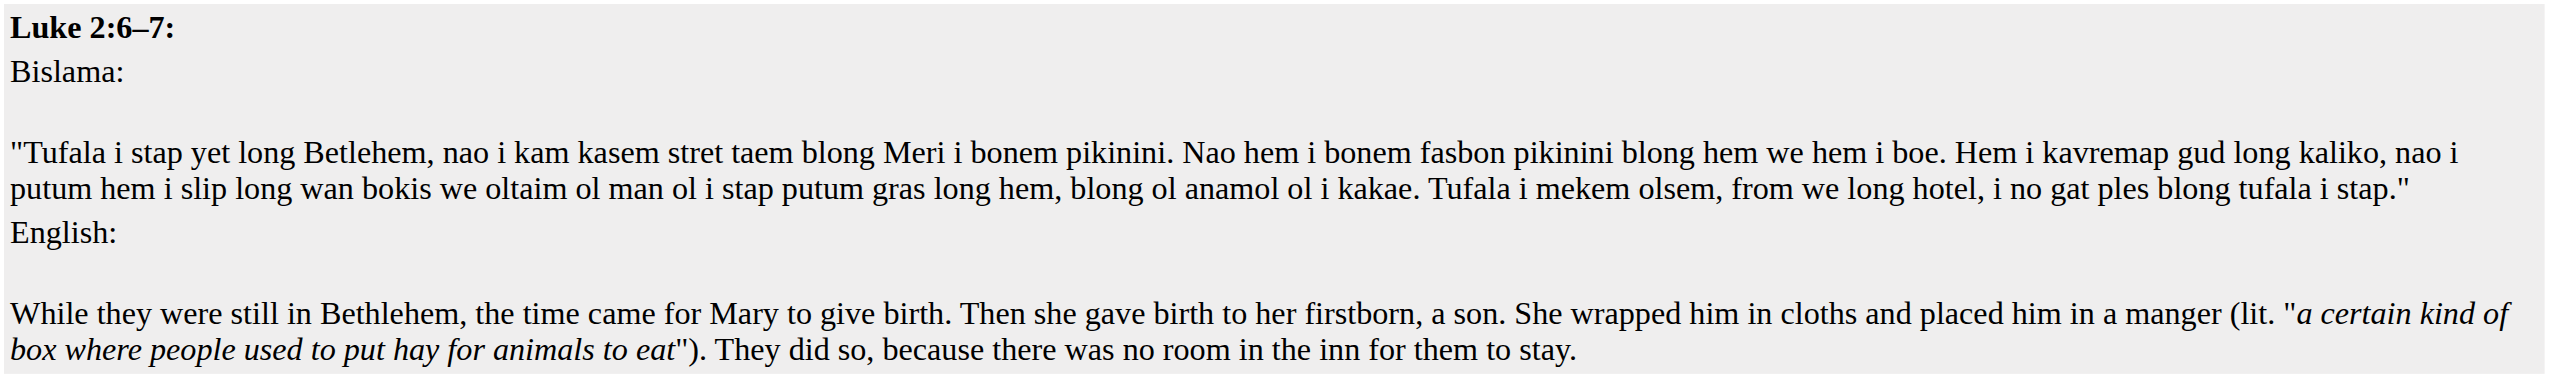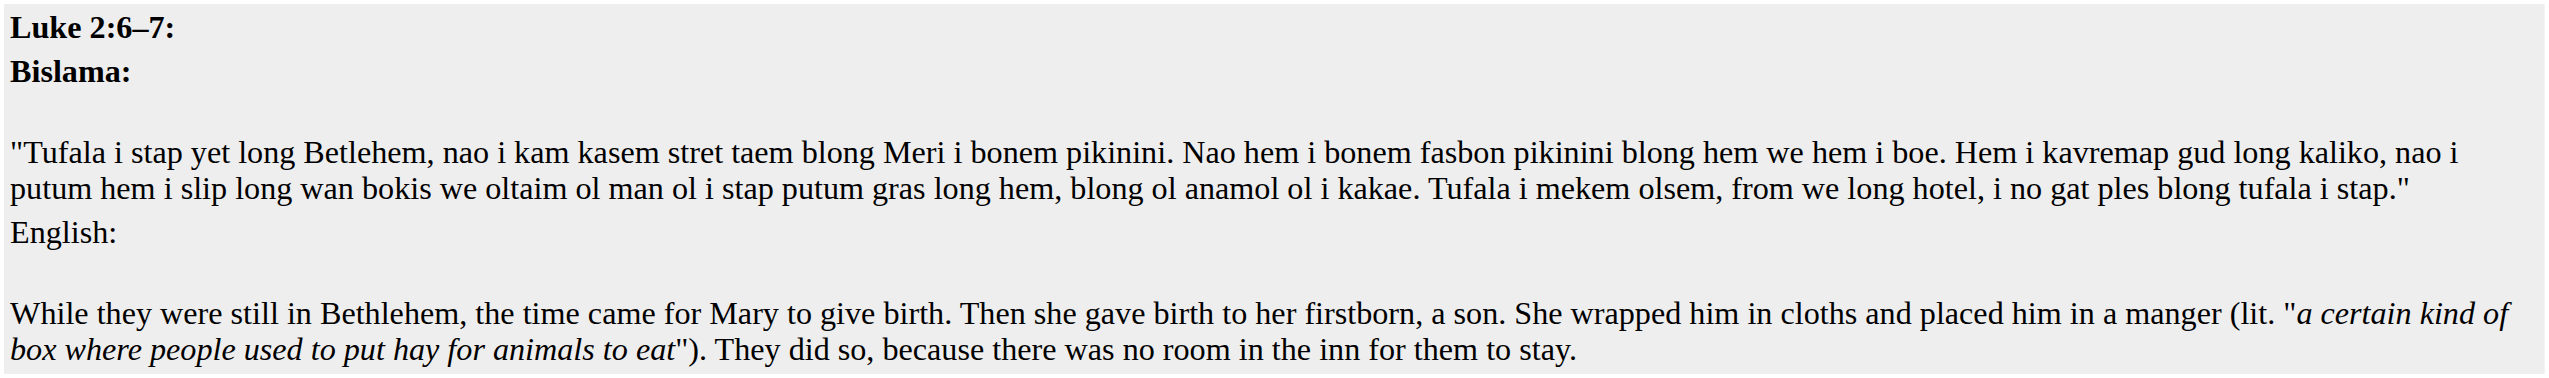row 2 | column 1: normal -> bold
